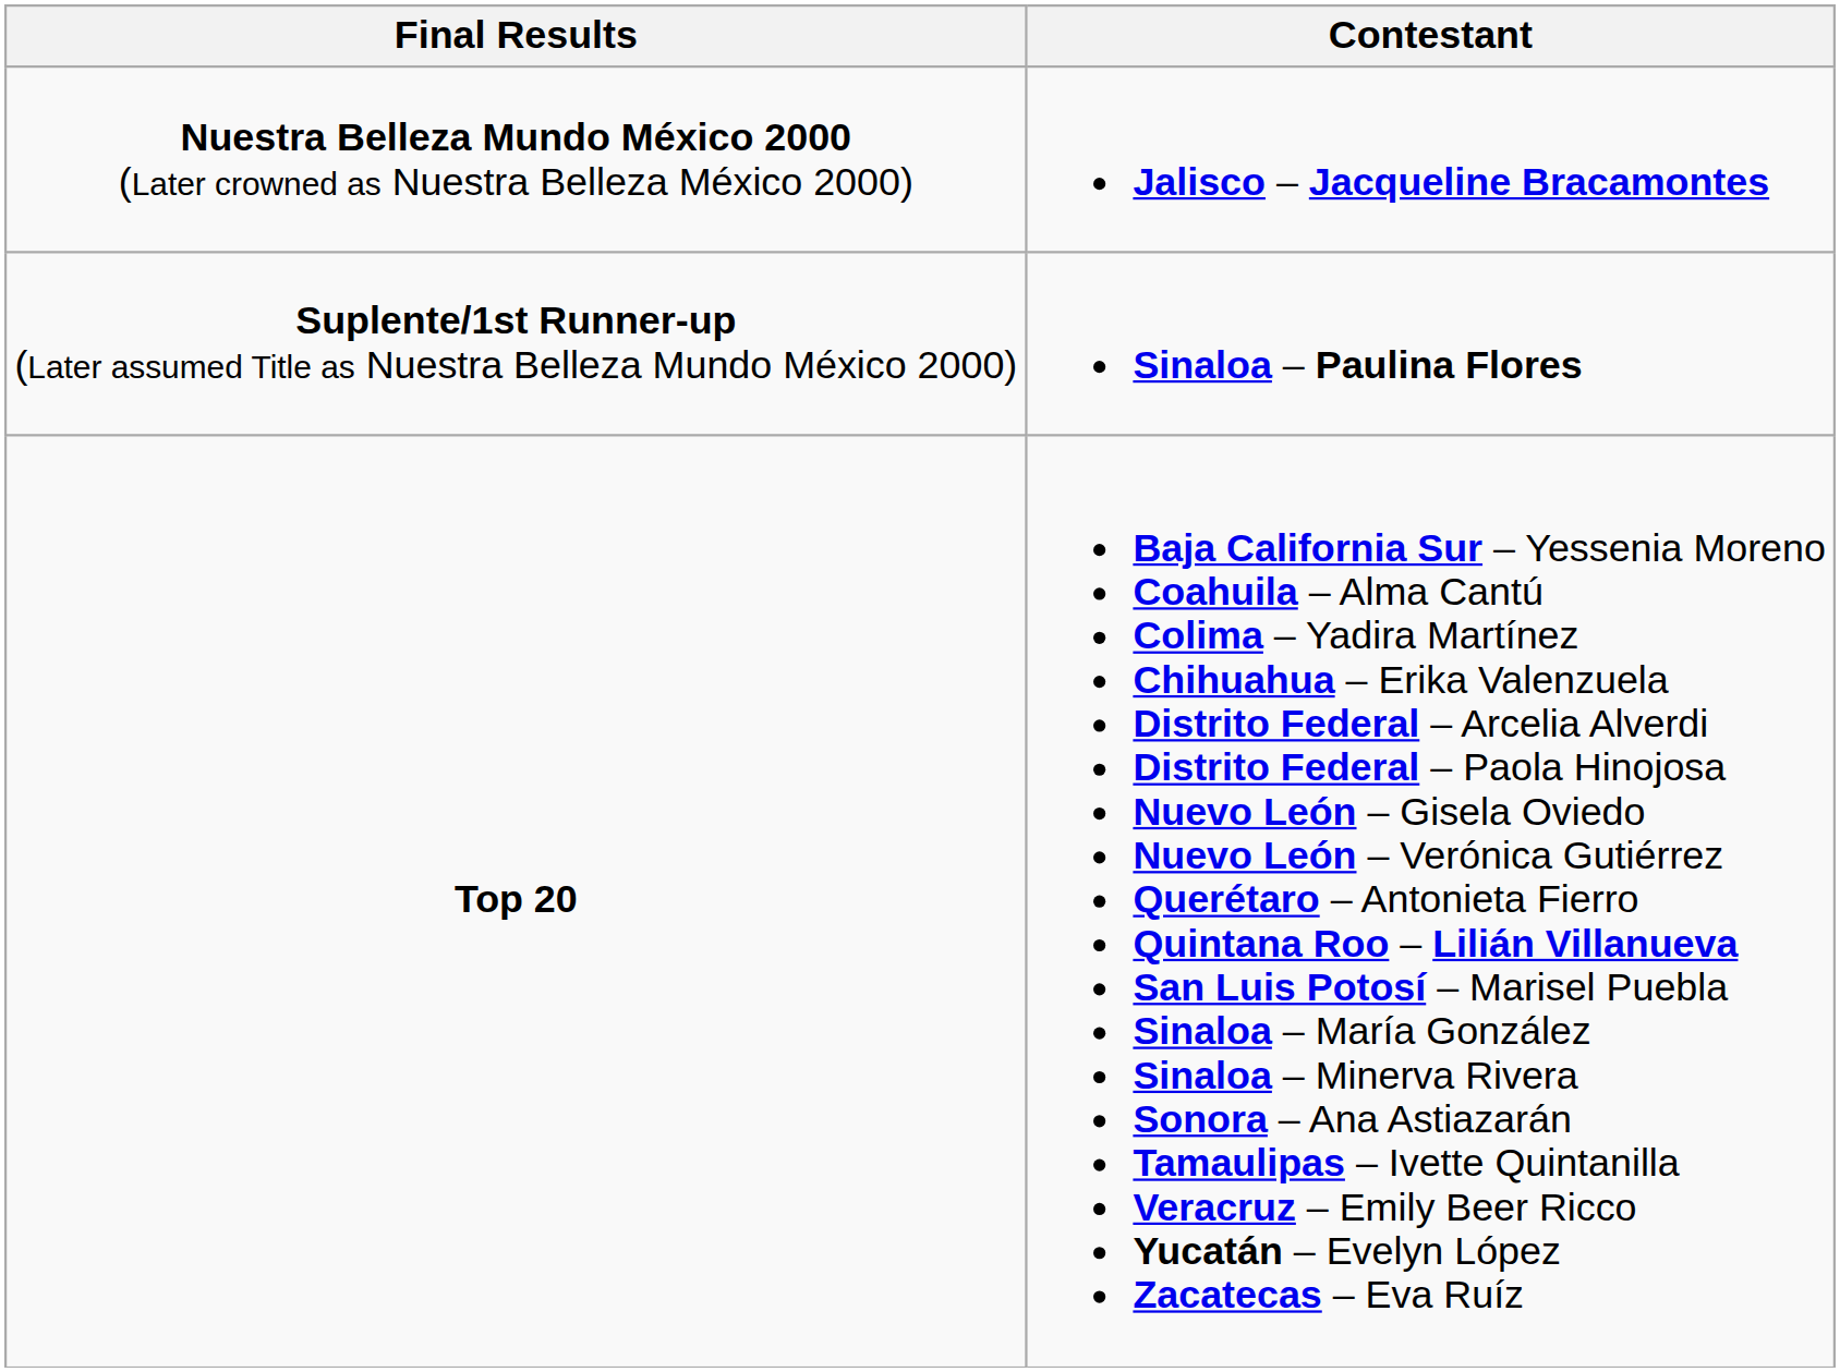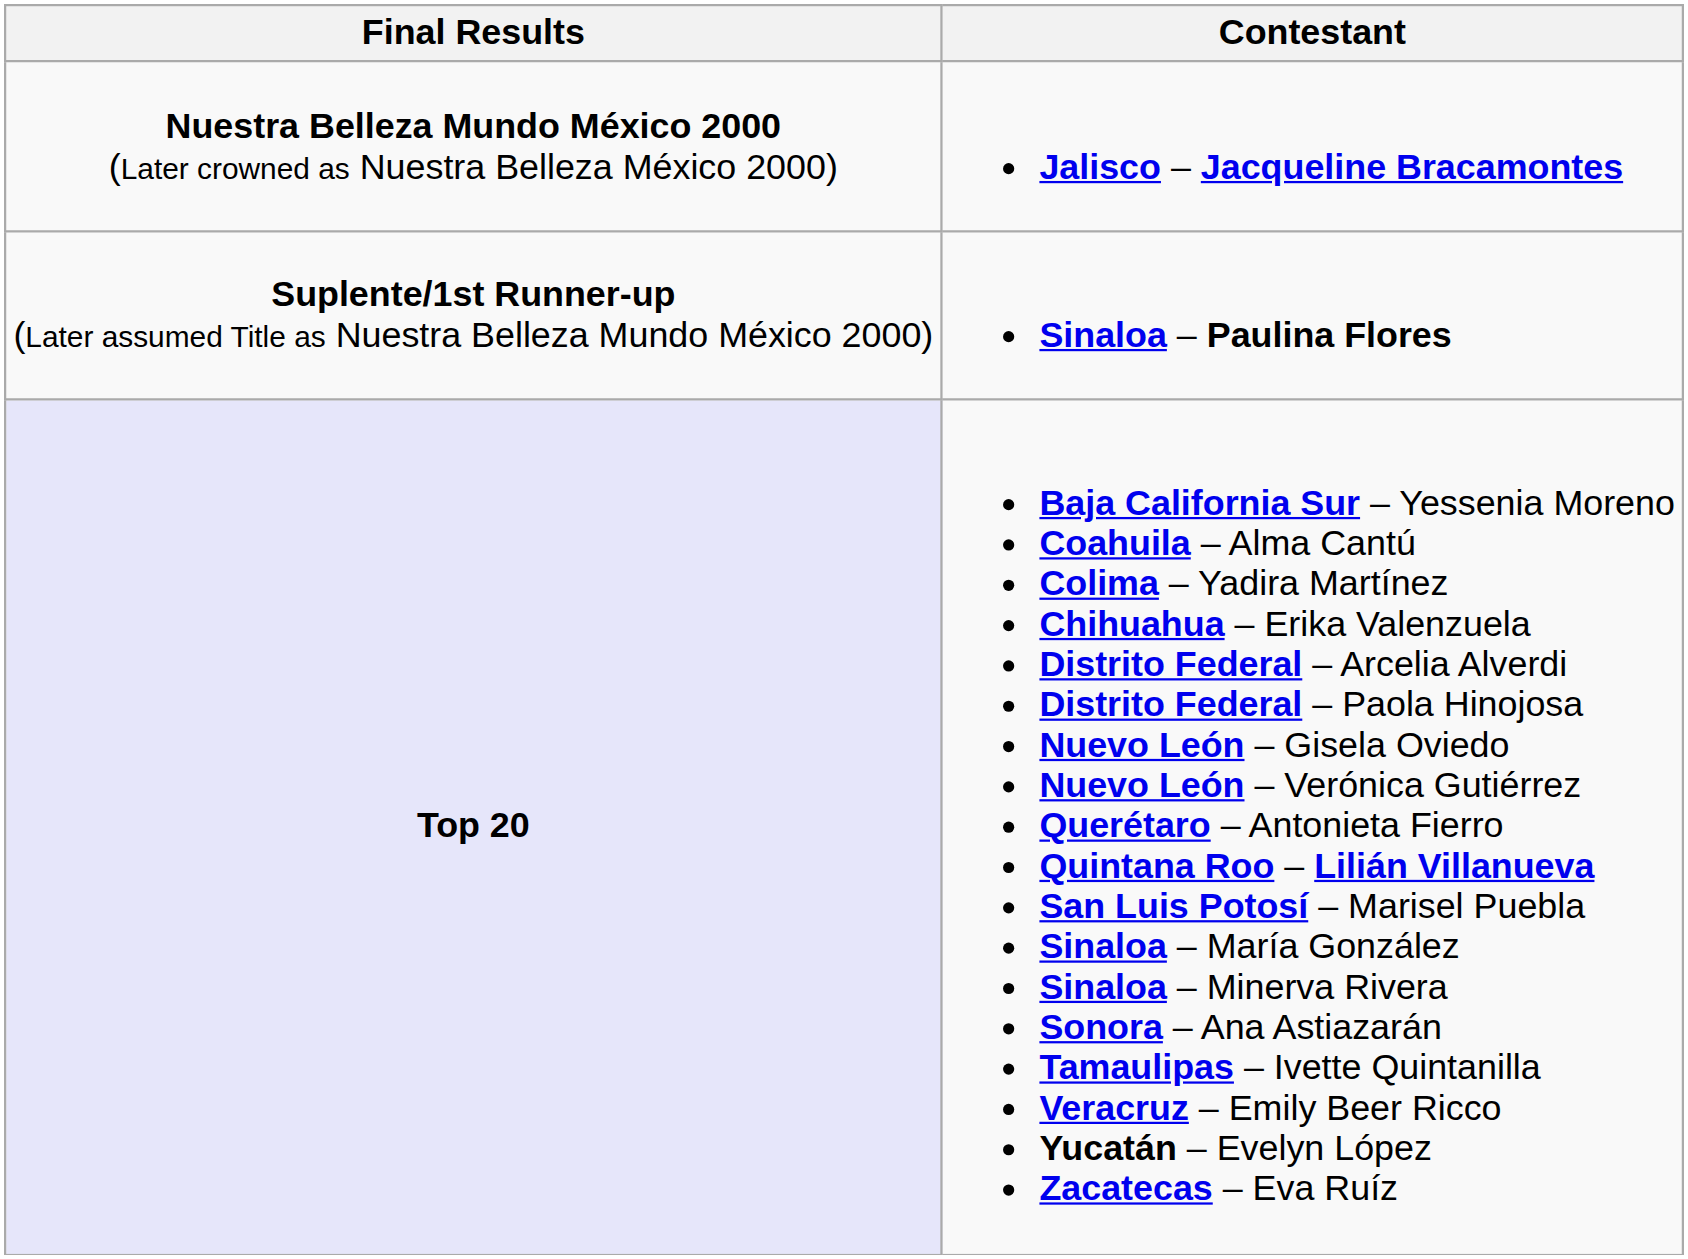Top 20 | Final Results: no background -> lavender background
